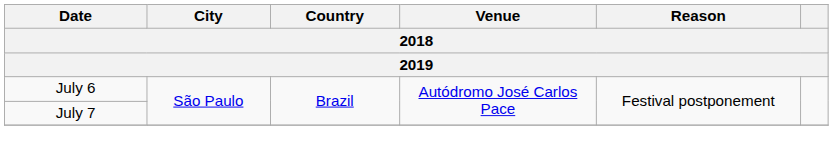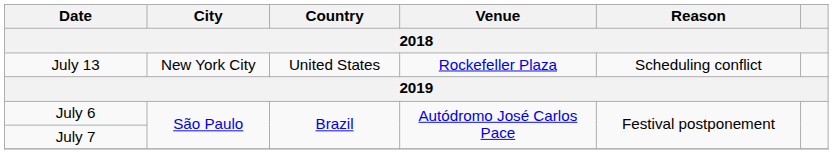+ row: July 13 | New York City | United States | Rockefeller Plaza | Scheduling conflict
